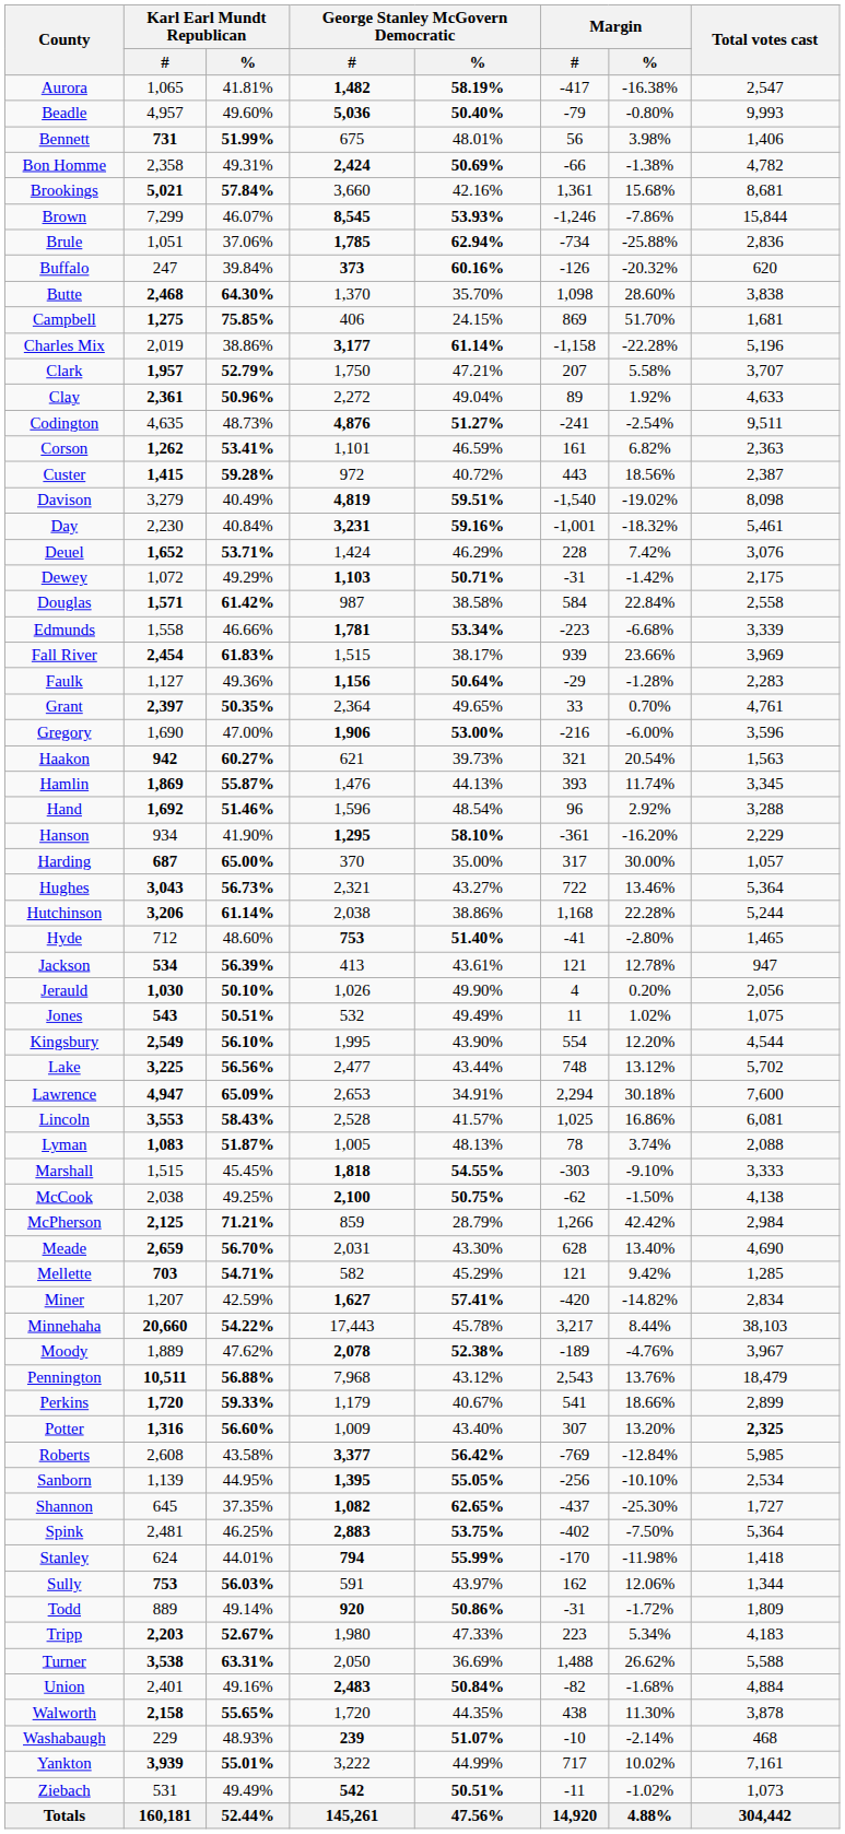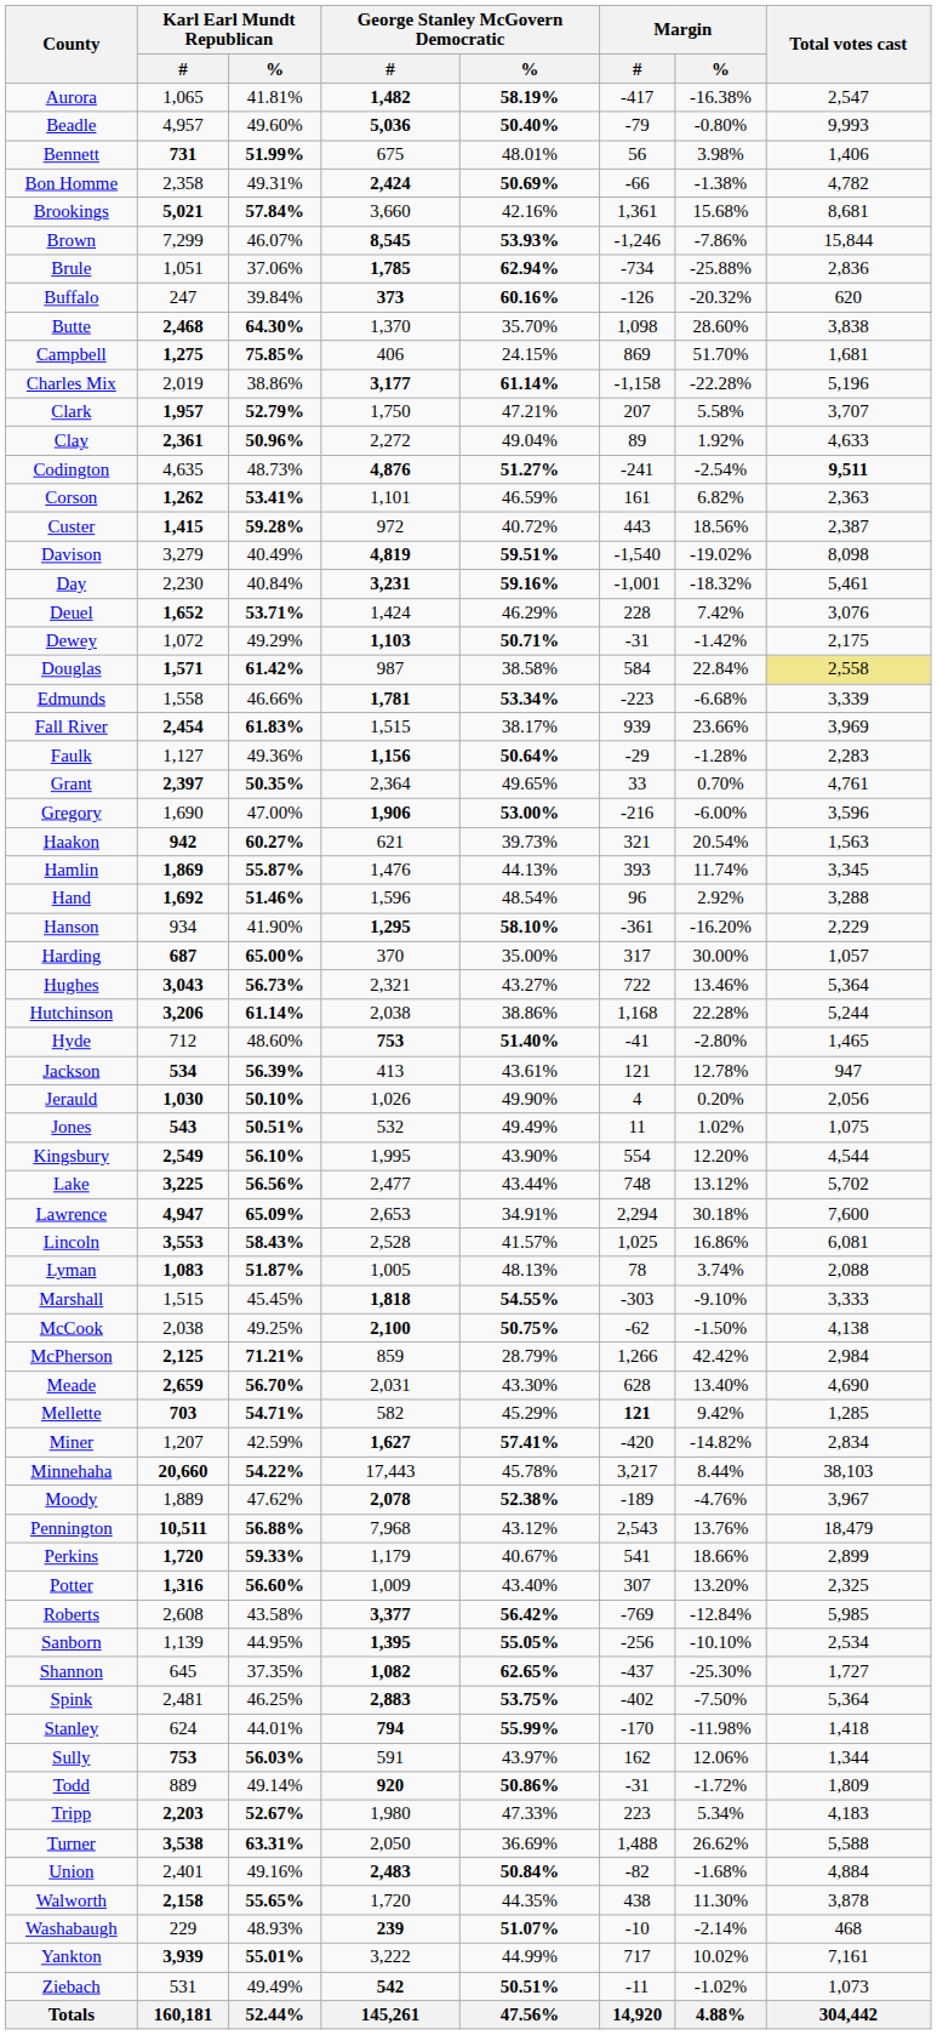Codington | Total votes cast: normal -> bold
Douglas | Total votes cast: no background -> khaki background
Mellette | Margin / #: normal -> bold
Potter | Total votes cast: bold -> normal
